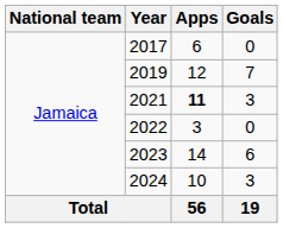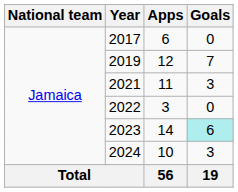2021 | Apps: bold -> normal
2023 | Goals: no background -> paleturquoise background
